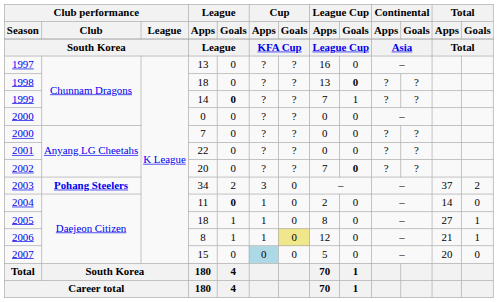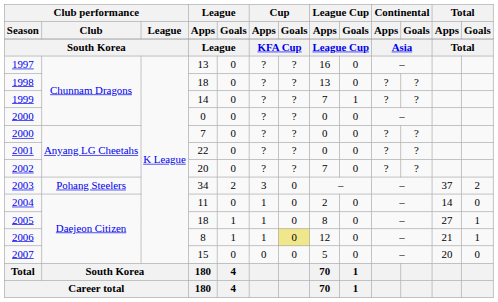1998 | League Cup / Goals: bold -> normal
1999 | League / Goals: bold -> normal
2002 | League Cup / Goals: bold -> normal
2003 | Club performance / Club: bold -> normal
2004 | League / Goals: bold -> normal
2007 | Cup / Apps: lightblue background -> no background
